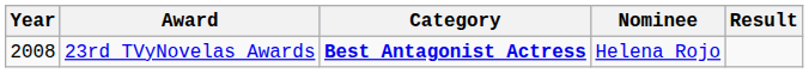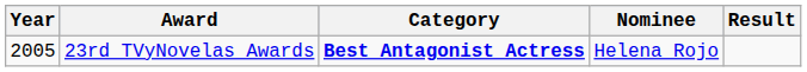23rd TVyNovelas Awards | Year: 2008 -> 2005
